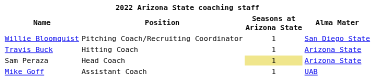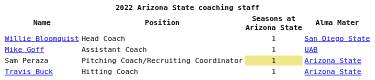Willie Bloomquist | Position: Pitching Coach/Recruiting Coordinator -> Head Coach
rows swapped: Mike Goff <-> Travis Buck
Sam Peraza | Position: Head Coach -> Pitching Coach/Recruiting Coordinator
